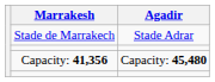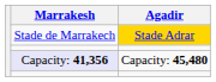Stade de Marrakech | Agadir: no background -> gold background
Capacity: 41,356 | Marrakesh: no background -> lavender background
